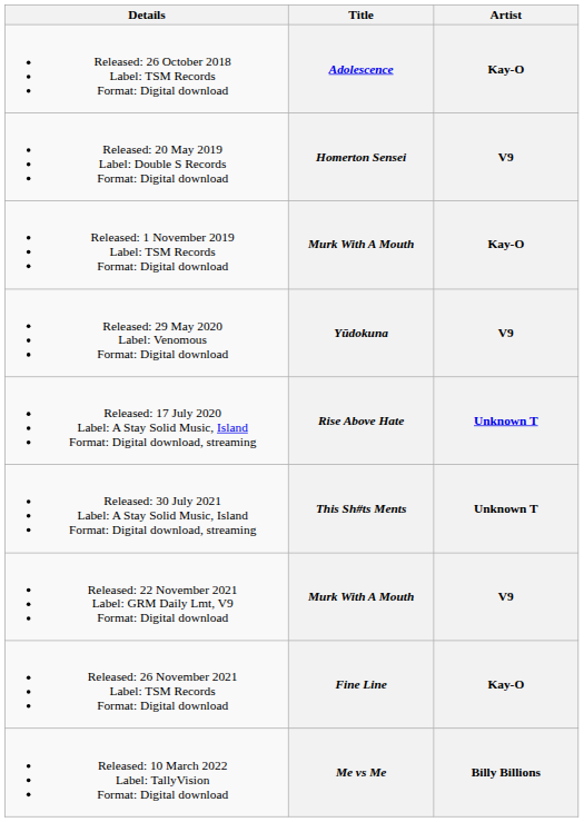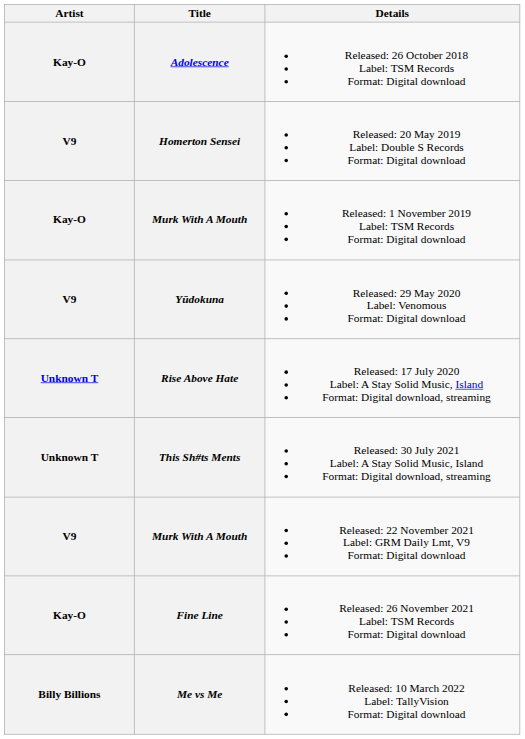columns swapped: Artist <-> Details
